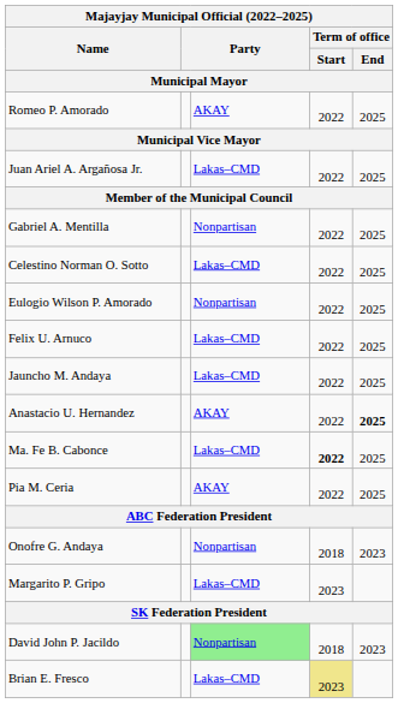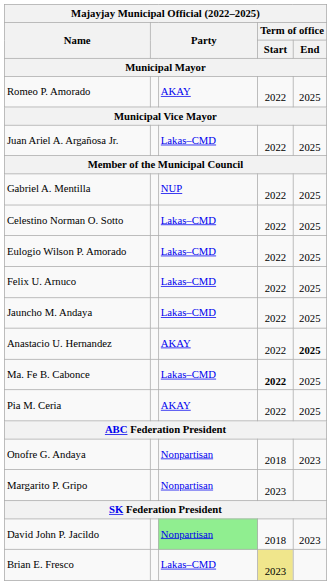Gabriel A. Mentilla | column 3: Nonpartisan -> NUP
Eulogio Wilson P. Amorado | column 3: Nonpartisan -> Lakas–CMD
Margarito P. Gripo | column 3: Lakas–CMD -> Nonpartisan
